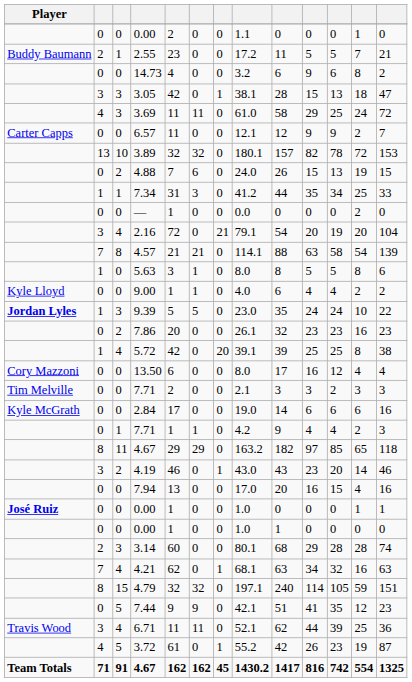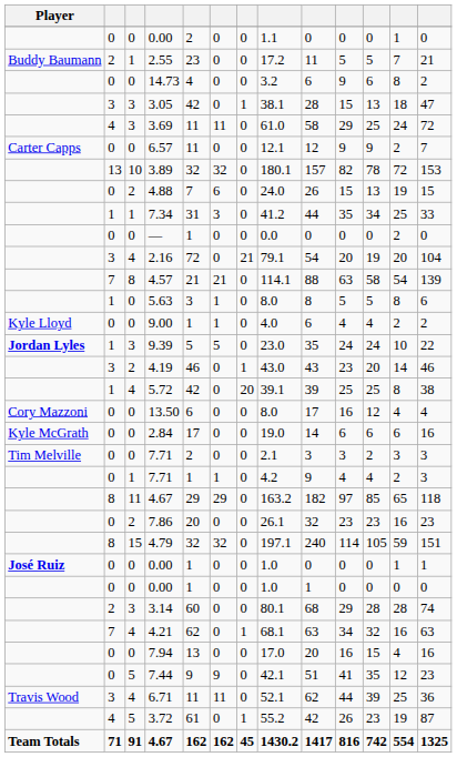rows swapped: 4.19 <-> 7.86
rows swapped: 2.84 <-> Tim Melville / 7.71
rows swapped: 4.79 <-> 7.94
